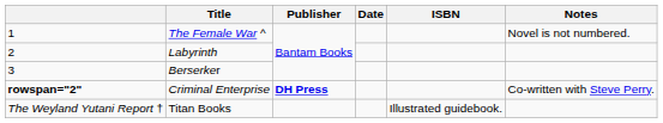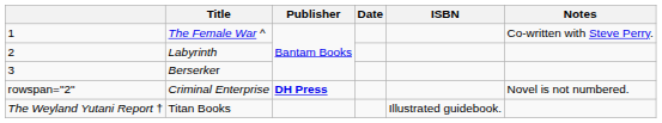The Female War ^ | Notes: Novel is not numbered. -> Co-written with Steve Perry.
Criminal Enterprise | column 1: bold -> normal
Criminal Enterprise | Notes: Co-written with Steve Perry. -> Novel is not numbered.
